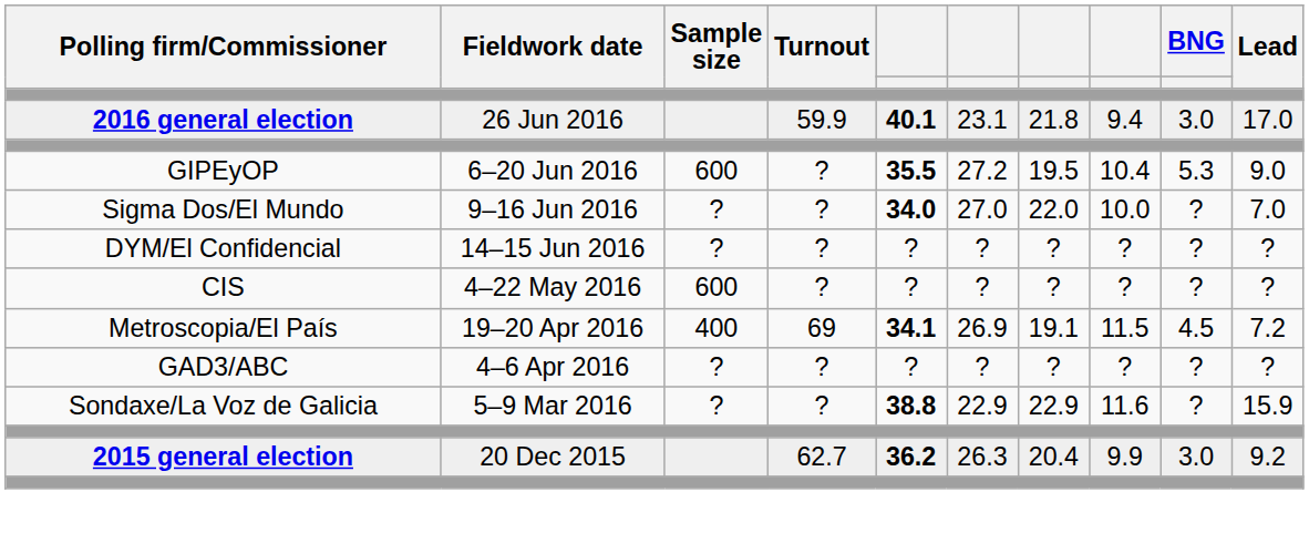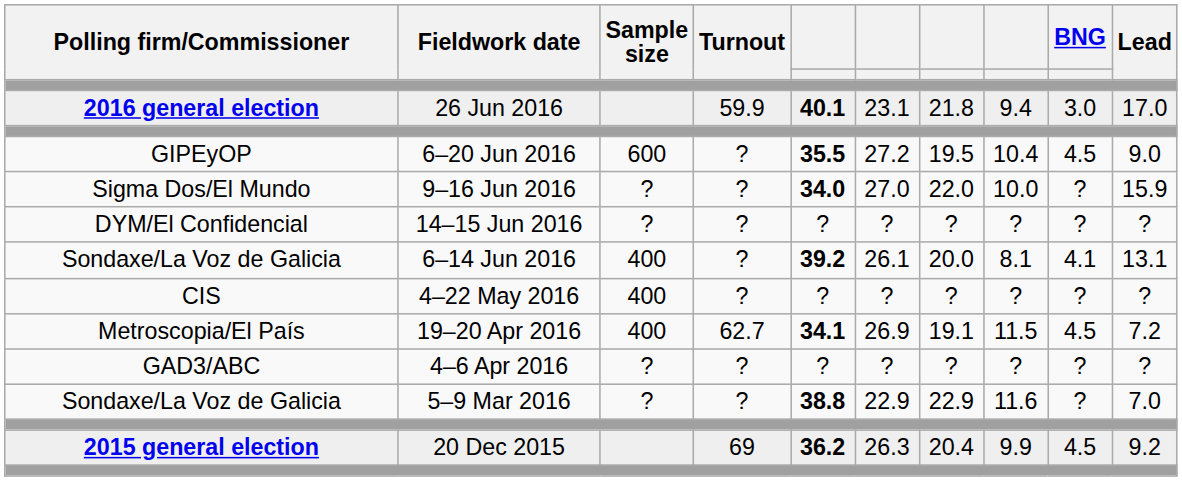6–20 Jun 2016 | BNG: 5.3 -> 4.5
9–16 Jun 2016 | Lead: 7.0 -> 15.9
+ row: Sondaxe/La Voz de Galicia | 6–14 Jun 2016 | 400 | ? | 39.2 | 26.1 | 20.0 | 8.1 | 4.1 | 13.1
4–22 May 2016 | Sample size: 600 -> 400
19–20 Apr 2016 | Turnout: 69 -> 62.7
5–9 Mar 2016 | Lead: 15.9 -> 7.0
20 Dec 2015 | Turnout: 62.7 -> 69
20 Dec 2015 | BNG: 3.0 -> 4.5
